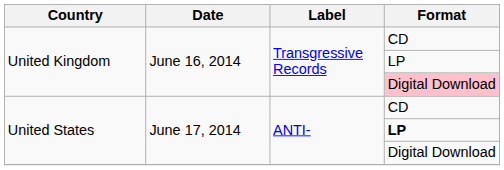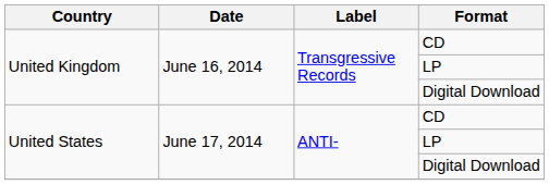United Kingdom / Digital Download | Format: pink background -> no background
United States / LP | Format: bold -> normal
